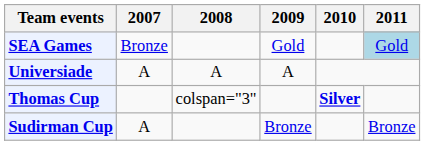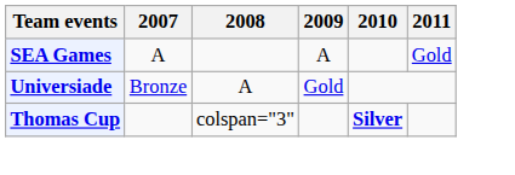SEA Games | 2007: Bronze -> A
SEA Games | 2009: Gold -> A
SEA Games | 2011: lightblue background -> no background
Universiade | 2007: A -> Bronze
Universiade | 2009: A -> Gold
- row: Sudirman Cup | A | Bronze | Bronze
